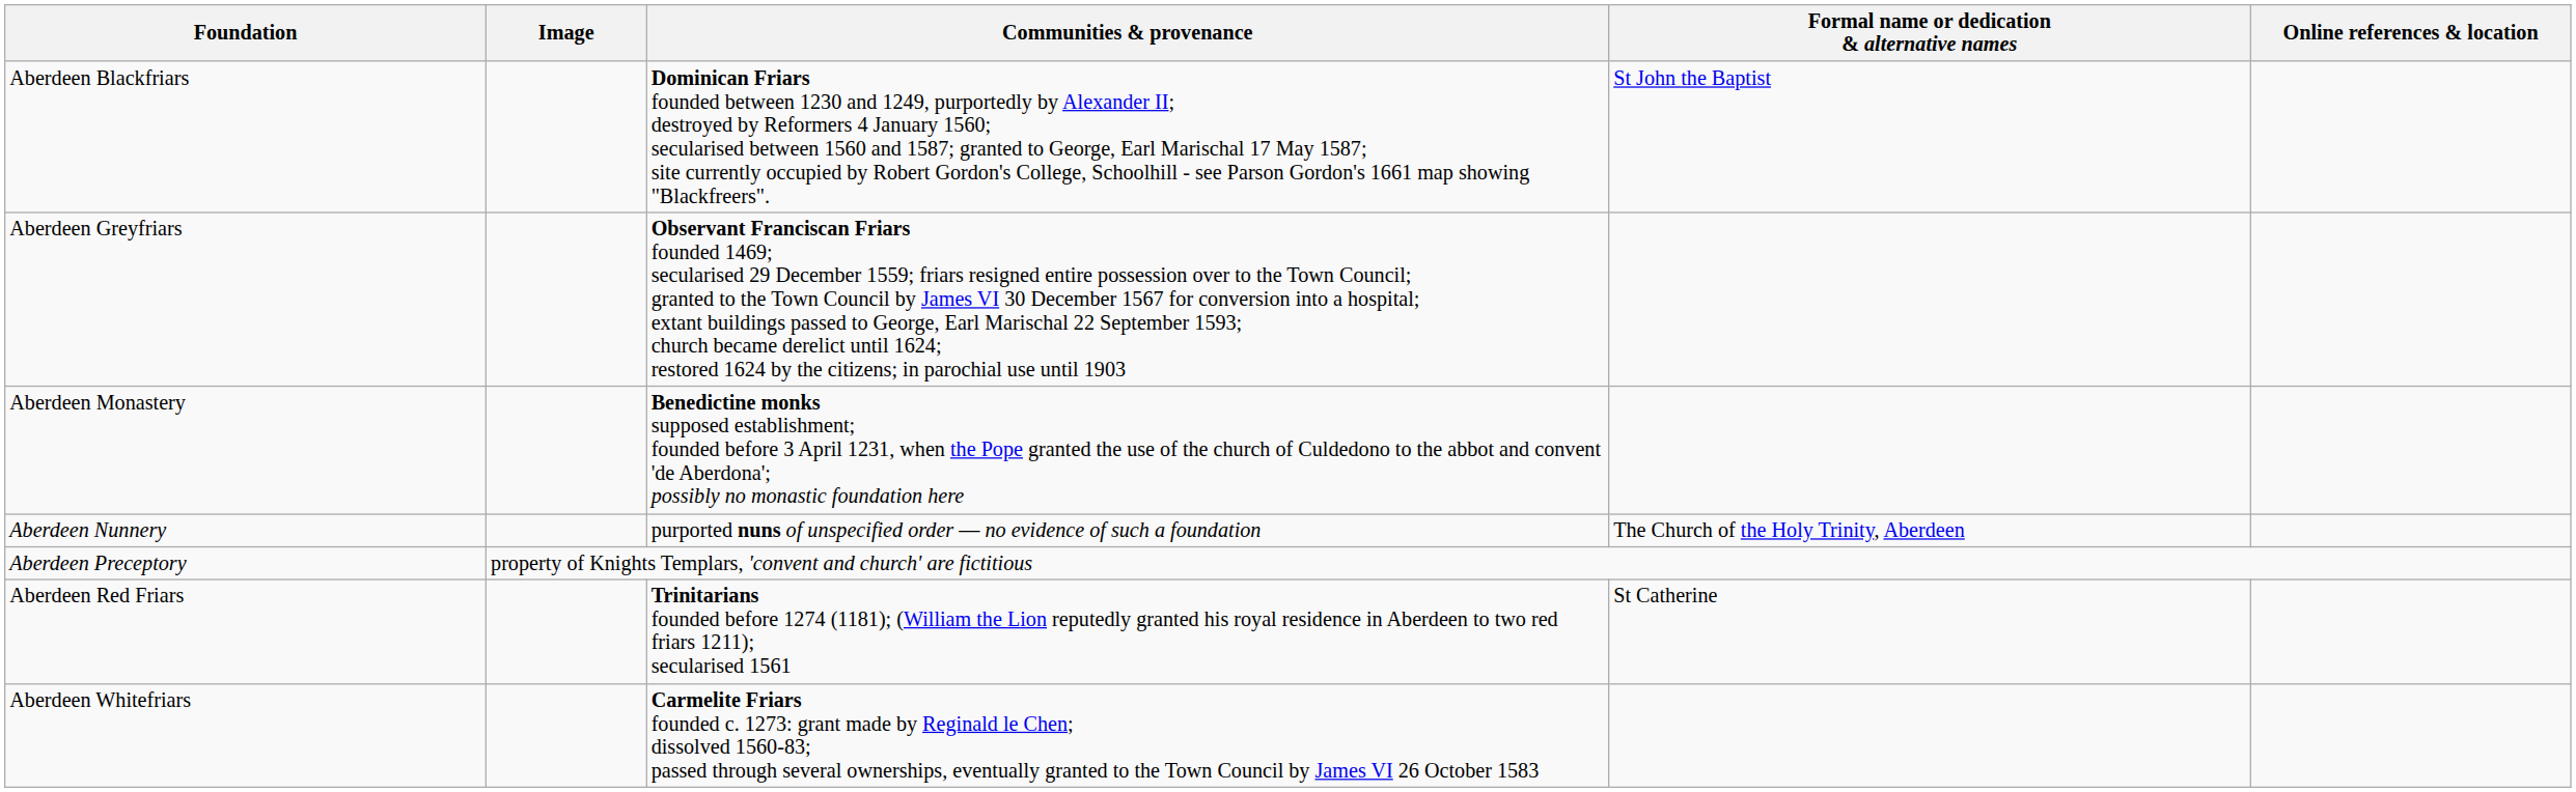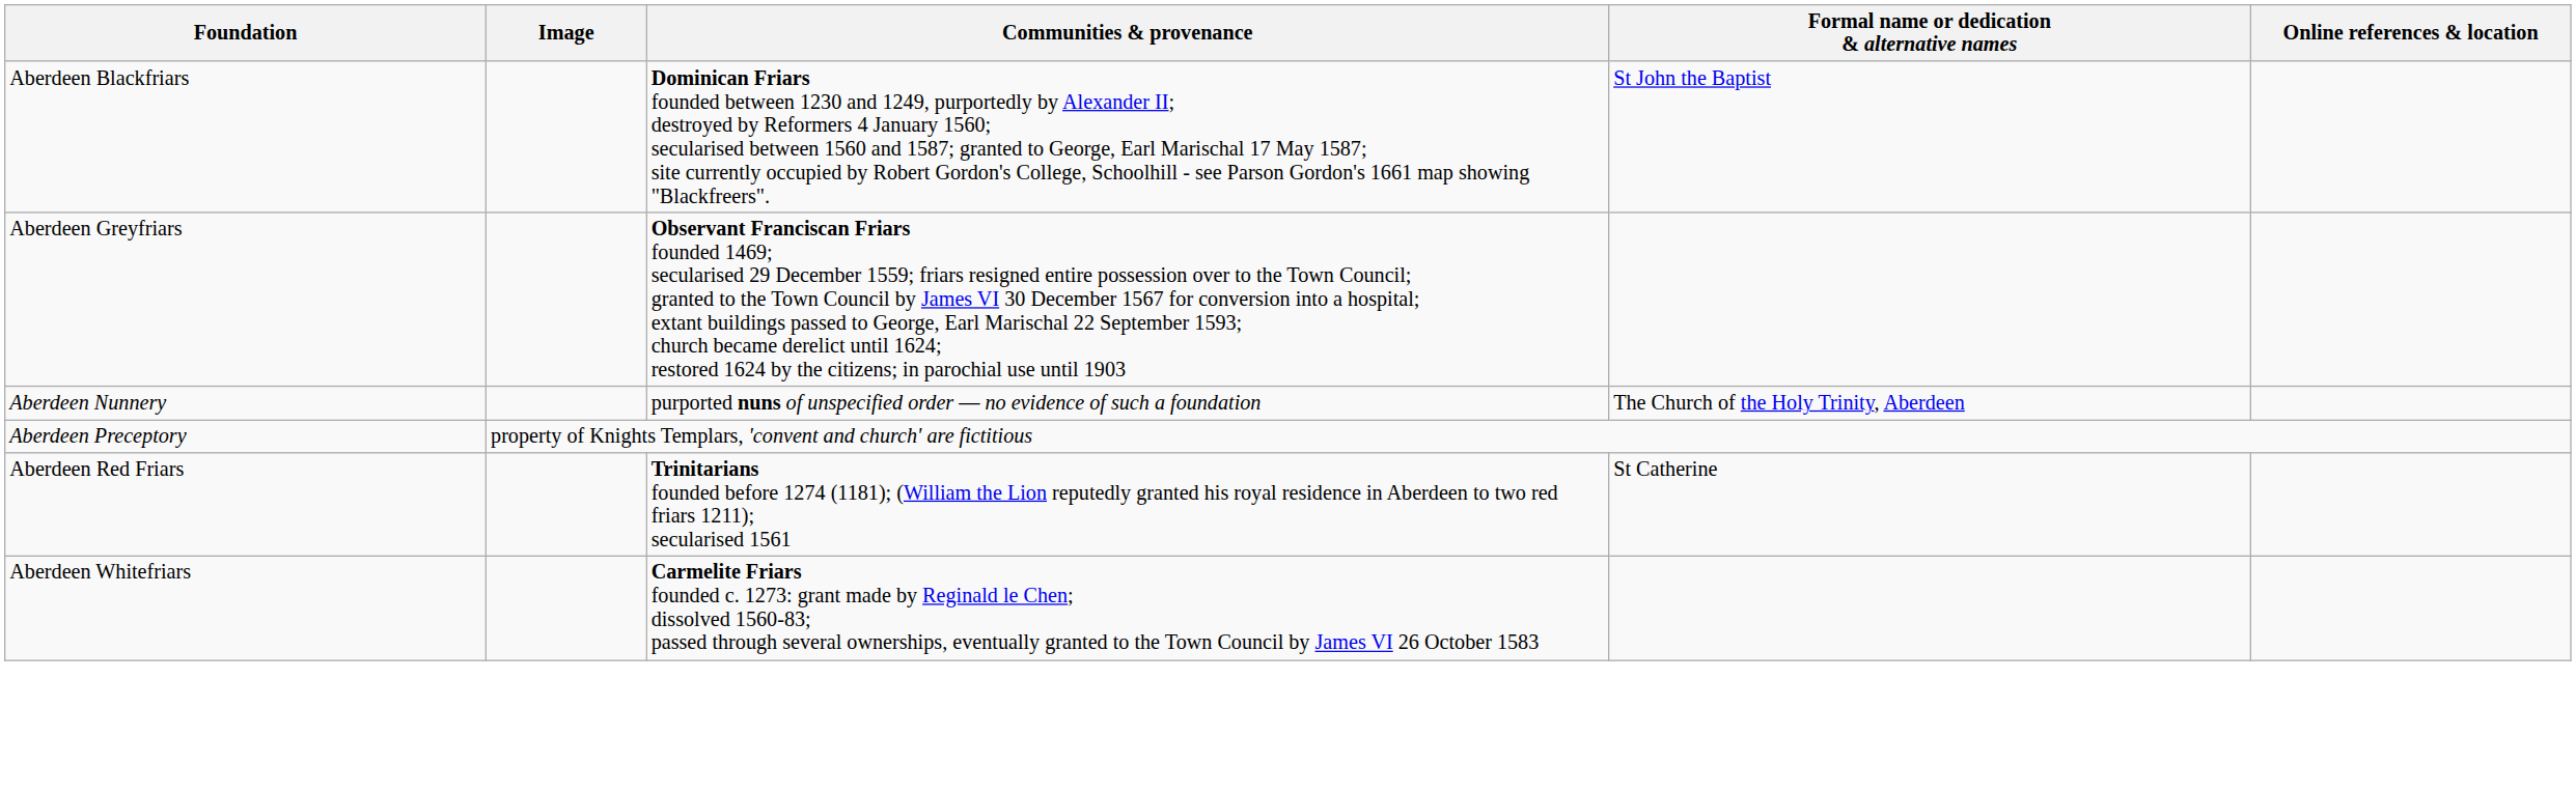- row: Aberdeen Monastery | Benedictine monks supposed establishment; founded before 3 April 1231, when the Pope granted the use of the church of Culdedono to the abbot and convent 'de Aberdona'; possibly no monastic foundation here
